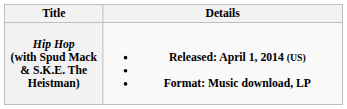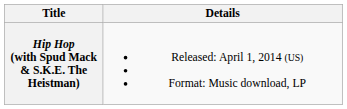Hip Hop (with Spud Mack & S.K.E. The Heistman) | Details: bold -> normal
